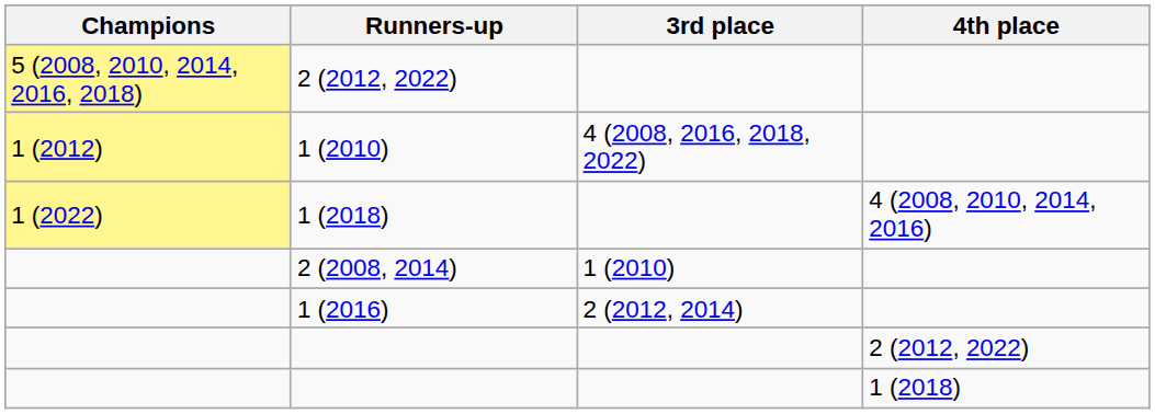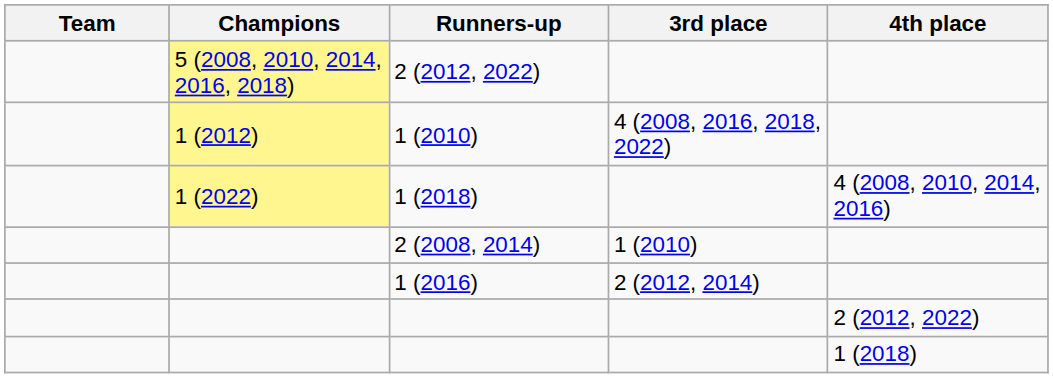+ column: Team
